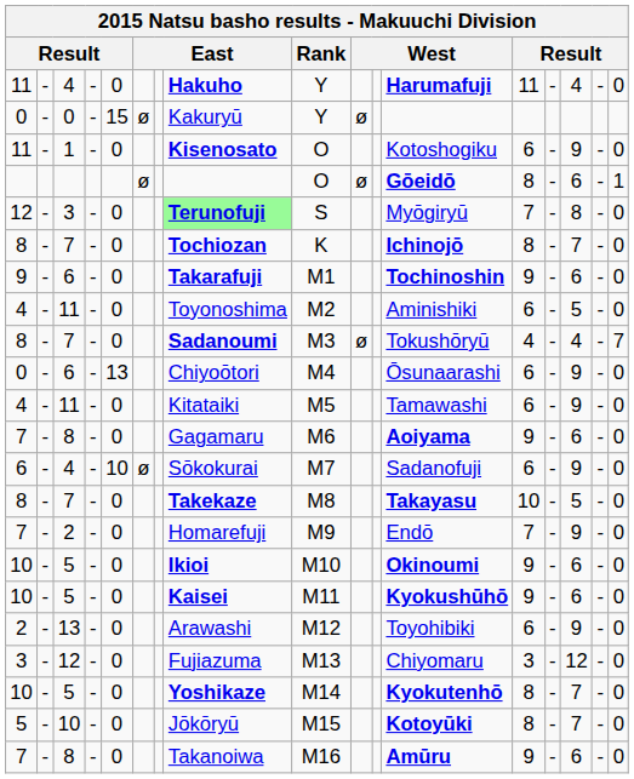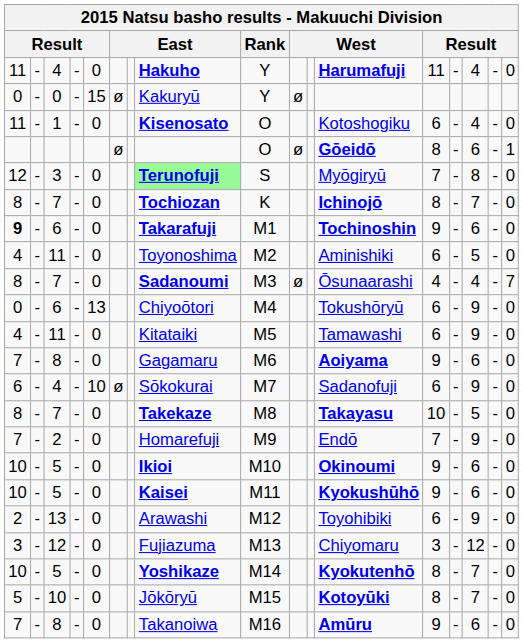row 5 | column 15: 9 -> 4
row 9 | column 1: normal -> bold
row 11 | column 12: Tokushōryū -> Ōsunaarashi
row 12 | column 12: Ōsunaarashi -> Tokushōryū
